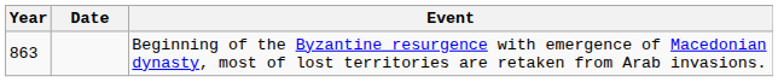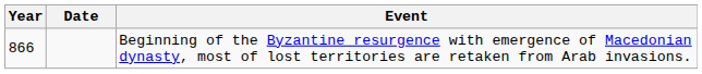row 2 | Year: 863 -> 866
